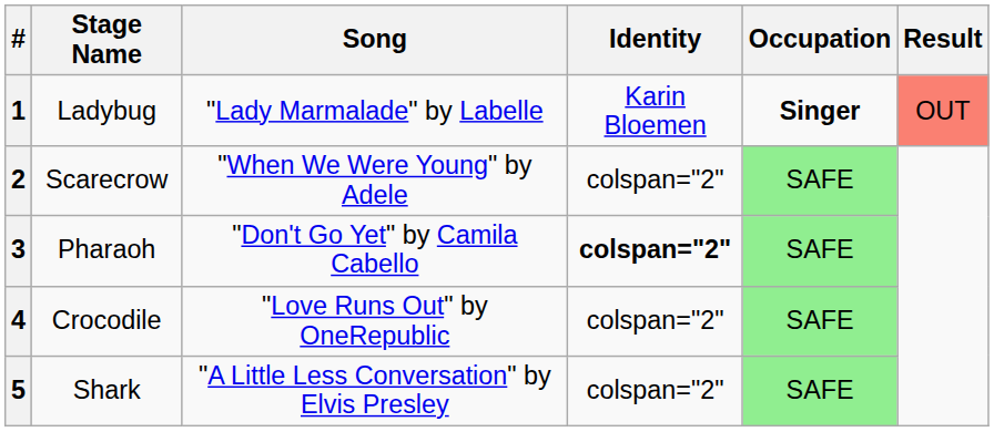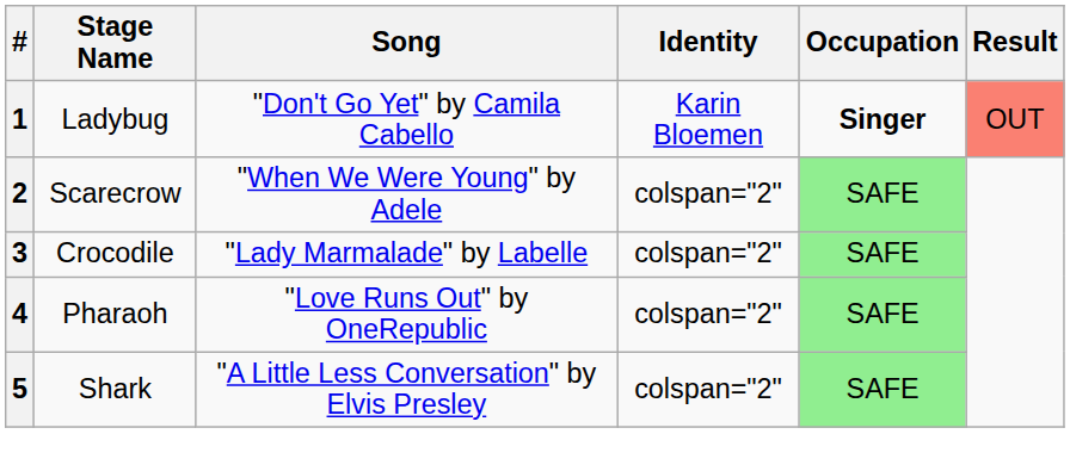1 | Song: "Lady Marmalade" by Labelle -> "Don't Go Yet" by Camila Cabello
3 | Stage Name: Pharaoh -> Crocodile
3 | Song: "Don't Go Yet" by Camila Cabello -> "Lady Marmalade" by Labelle
3 | Identity: bold -> normal
4 | Stage Name: Crocodile -> Pharaoh
